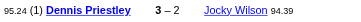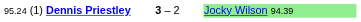95.24 (1) Dennis Priestley | column 3: no background -> lightgreen background
